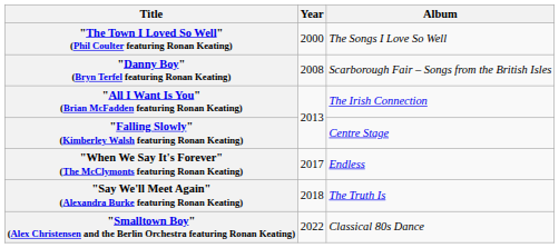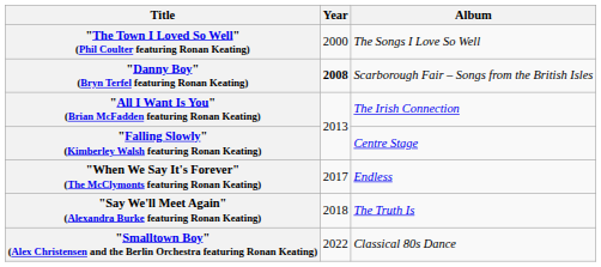"Danny Boy" (Bryn Terfel featuring Ronan Keating) | Year: normal -> bold
